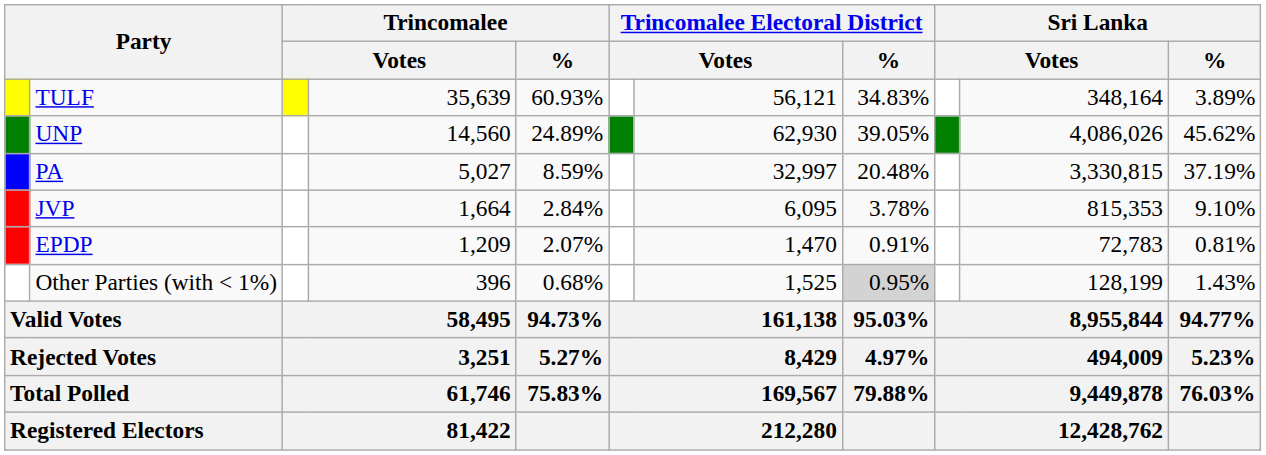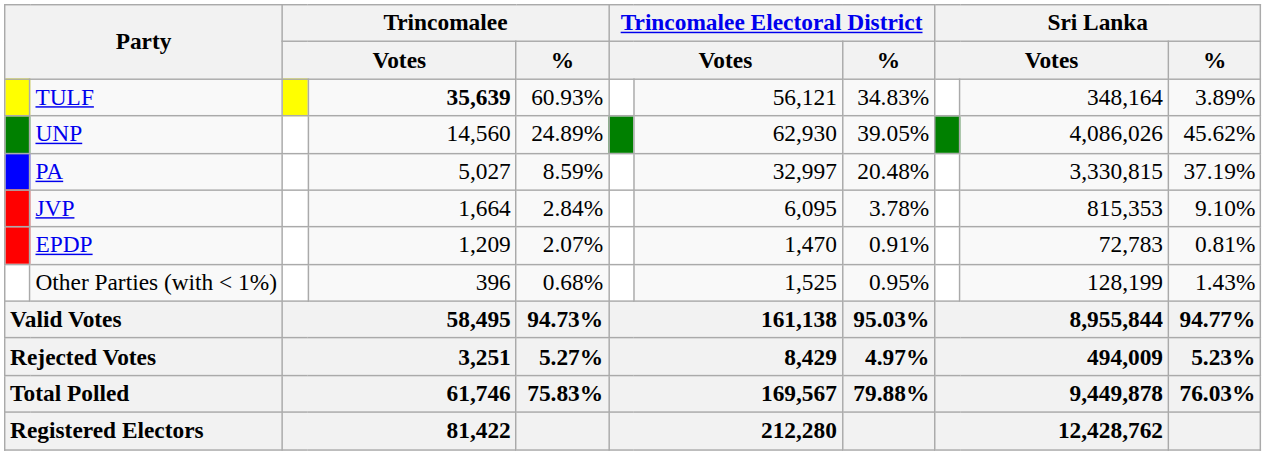TULF | column 4: normal -> bold
Other Parties (with < 1%) | Trincomalee Electoral District / %: lightgrey background -> no background
